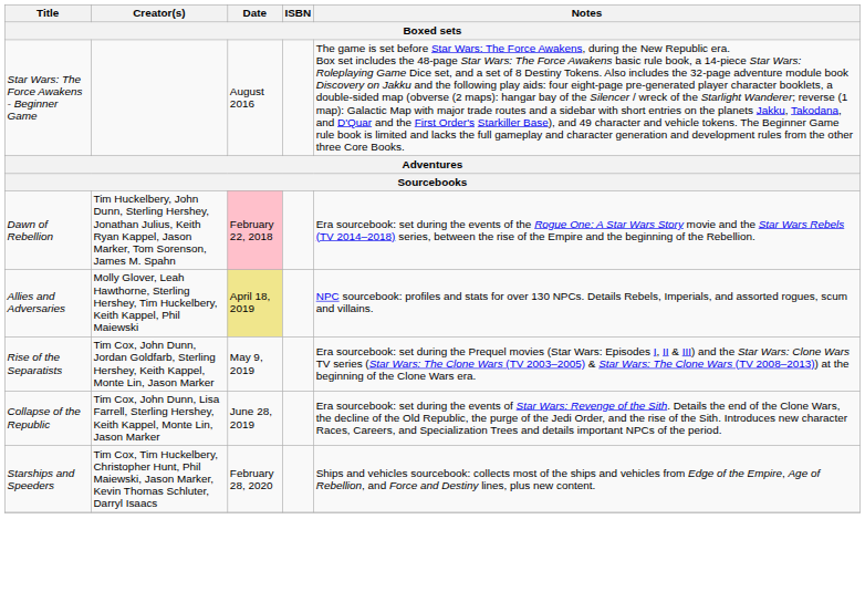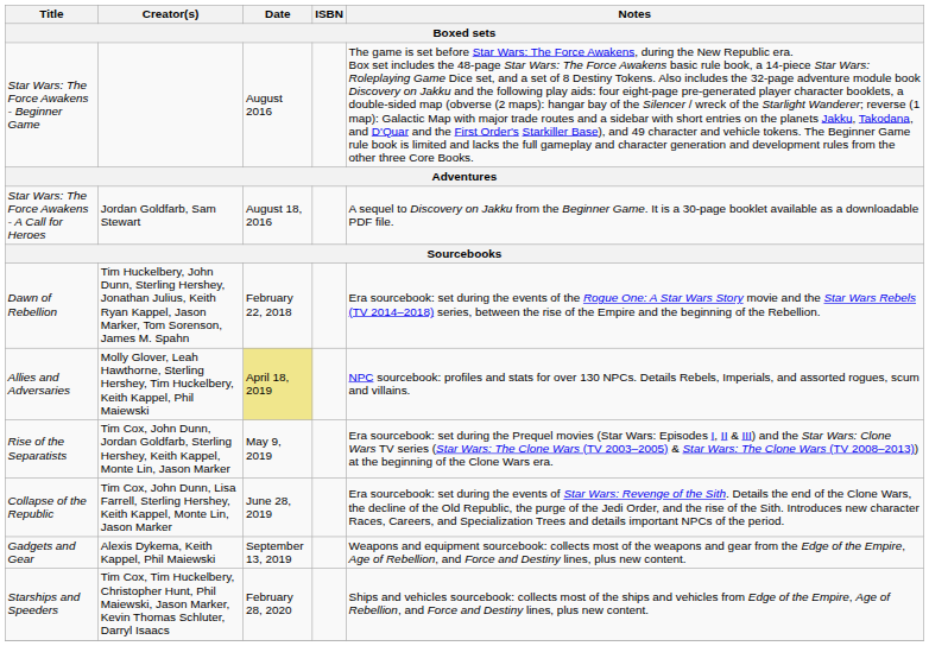+ row: Star Wars: The Force Awakens - A Call for Heroes | Jordan Goldfarb, Sam Stewart | August 18, 2016 | A sequel to Discovery on Jakku from the Beginner Game. It is a 30-page booklet available as a downloadable PDF file.
Dawn of Rebellion | Date: pink background -> no background
+ row: Gadgets and Gear | Alexis Dykema, Keith Kappel, Phil Maiewski | September 13, 2019 | Weapons and equipment sourcebook: collects most of the weapons and gear from the Edge of the Empire, Age of Rebellion, and Force and Destiny lines, plus new content.
